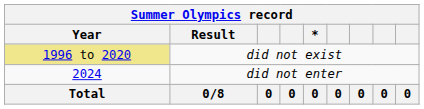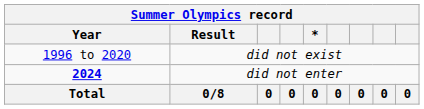1996 to 2020 | Year: khaki background -> no background
2024 | Year: normal -> bold
